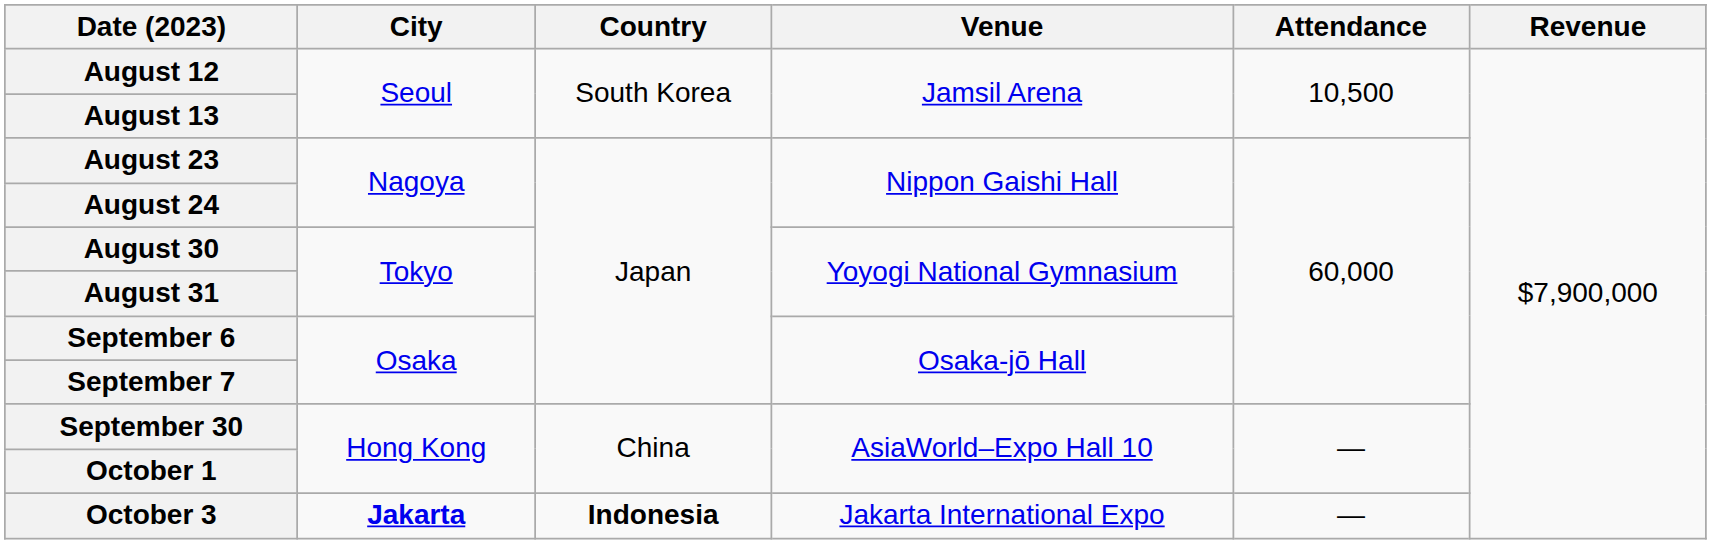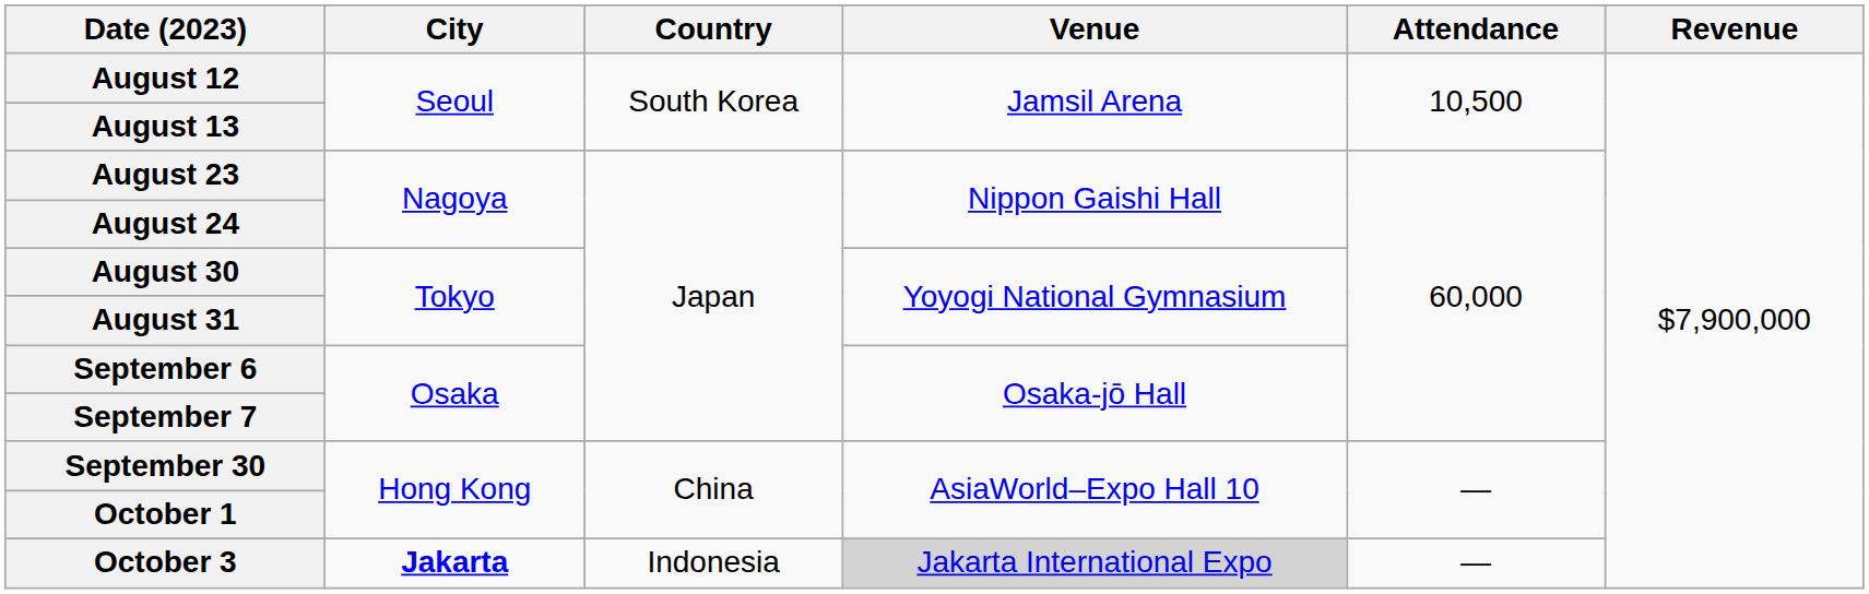October 3 | Country: bold -> normal
October 3 | Venue: no background -> lightgrey background
